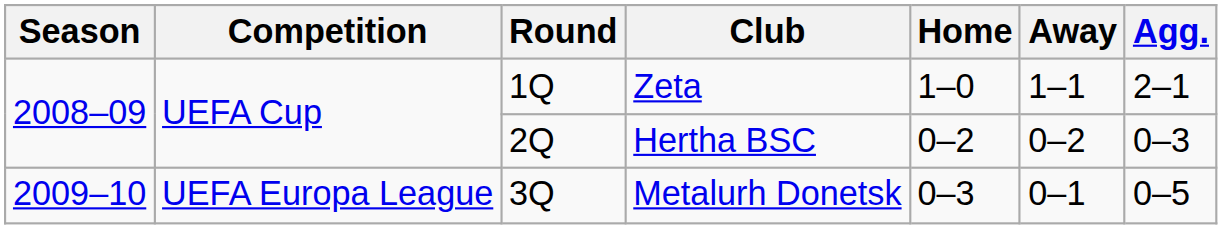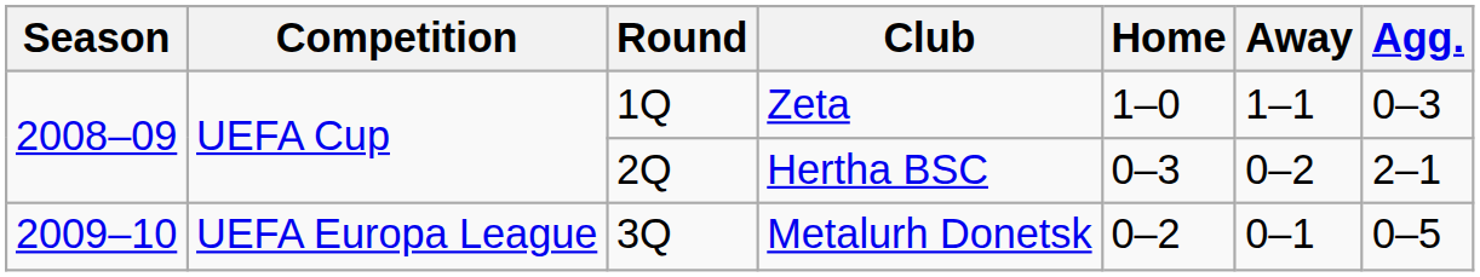Zeta | Agg.: 2–1 -> 0–3
Hertha BSC | Home: 0–2 -> 0–3
Hertha BSC | Agg.: 0–3 -> 2–1
Metalurh Donetsk | Home: 0–3 -> 0–2
